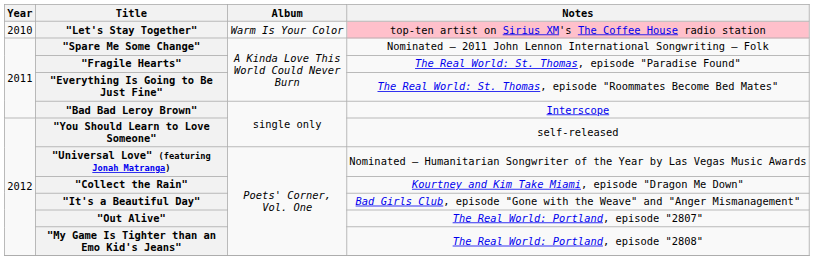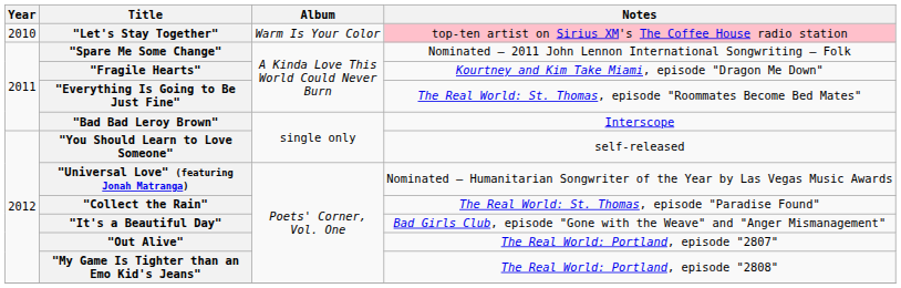"Fragile Hearts" | Notes: The Real World: St. Thomas, episode "Paradise Found" -> Kourtney and Kim Take Miami, episode "Dragon Me Down"
"Collect the Rain" | Notes: Kourtney and Kim Take Miami, episode "Dragon Me Down" -> The Real World: St. Thomas, episode "Paradise Found"
